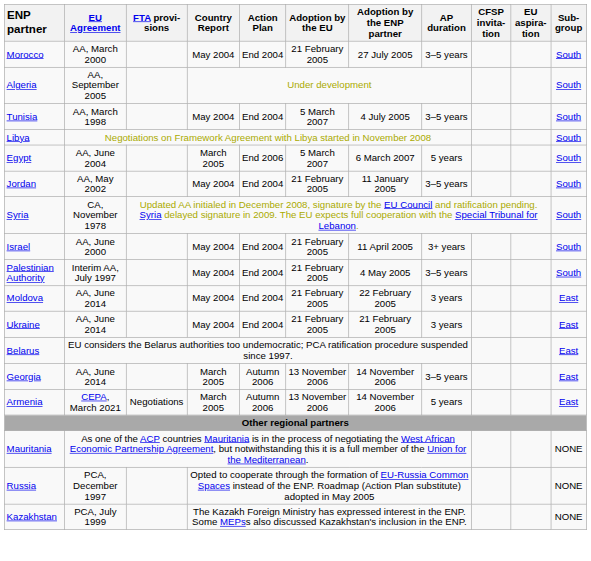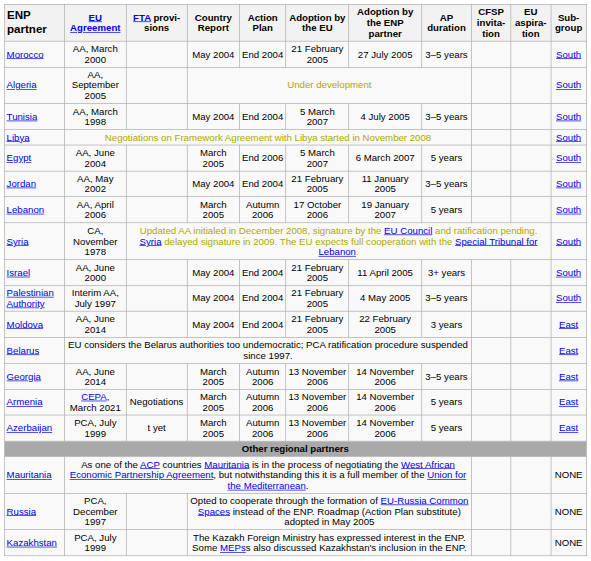+ row: Lebanon | AA, April 2006 | March 2005 | Autumn 2006 | 17 October 2006 | 19 January 2007 | 5 years | South
- row: Ukraine | AA, June 2014 | May 2004 | End 2004 | 21 February 2005 | 21 February 2005 | 3 years | East
+ row: Azerbaijan | PCA, July 1999 | t yet | March 2005 | Autumn 2006 | 13 November 2006 | 14 November 2006 | 5 years | East
